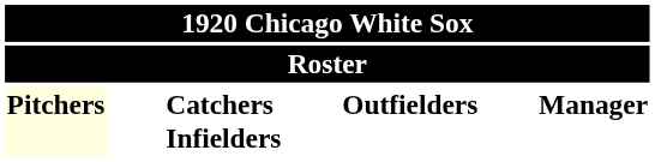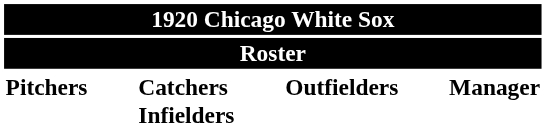Pitchers | column 1: lightyellow background -> no background
